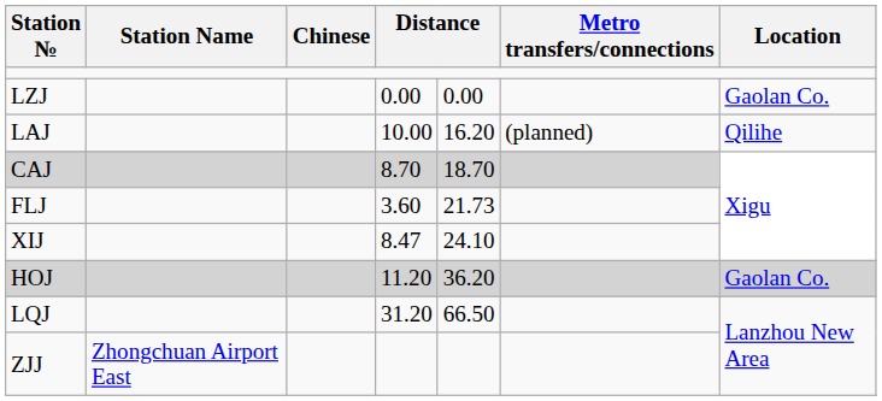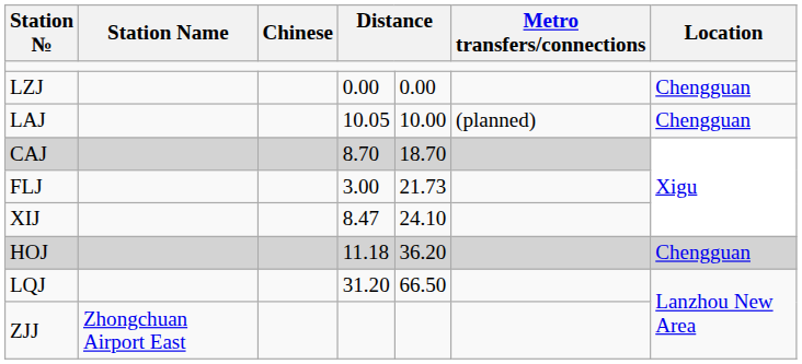LZJ | Location: Gaolan Co. -> Chengguan
LAJ | column 4: 10.00 -> 10.05
LAJ | column 5: 16.20 -> 10.00
LAJ | Location: Qilihe -> Chengguan
FLJ | column 4: 3.60 -> 3.00
HOJ | column 4: 11.20 -> 11.18
HOJ | Location: Gaolan Co. -> Chengguan
